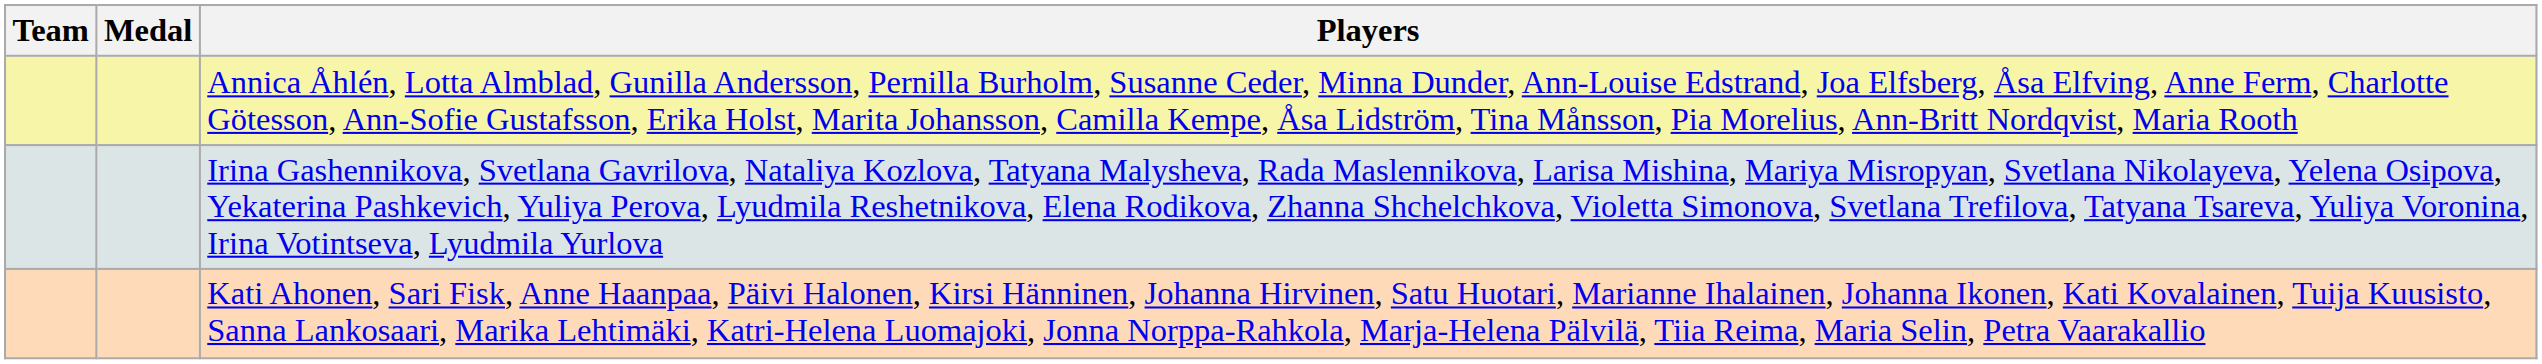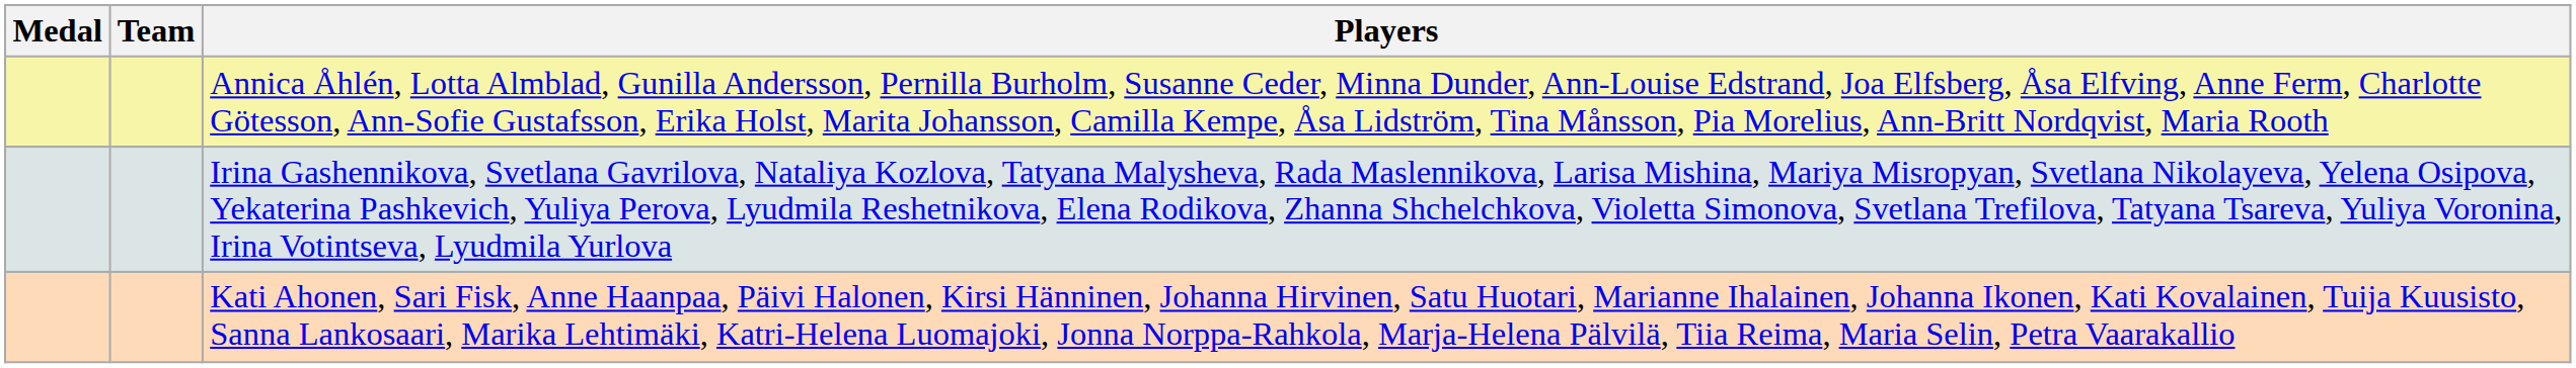columns swapped: Medal <-> Team
